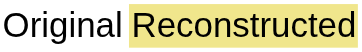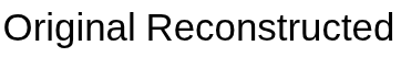Original | column 2: khaki background -> no background
